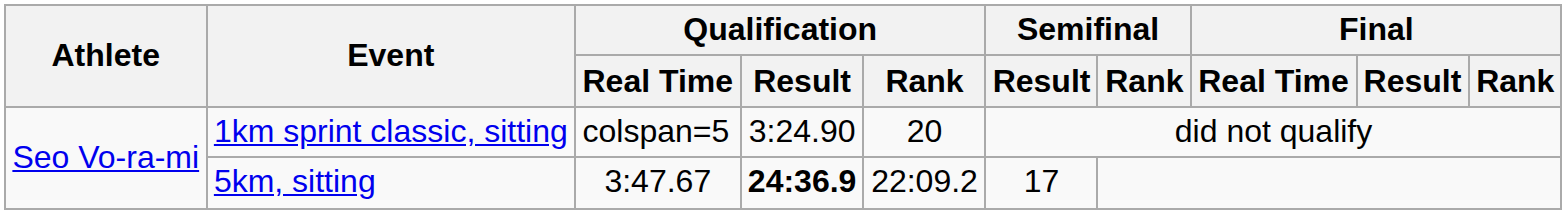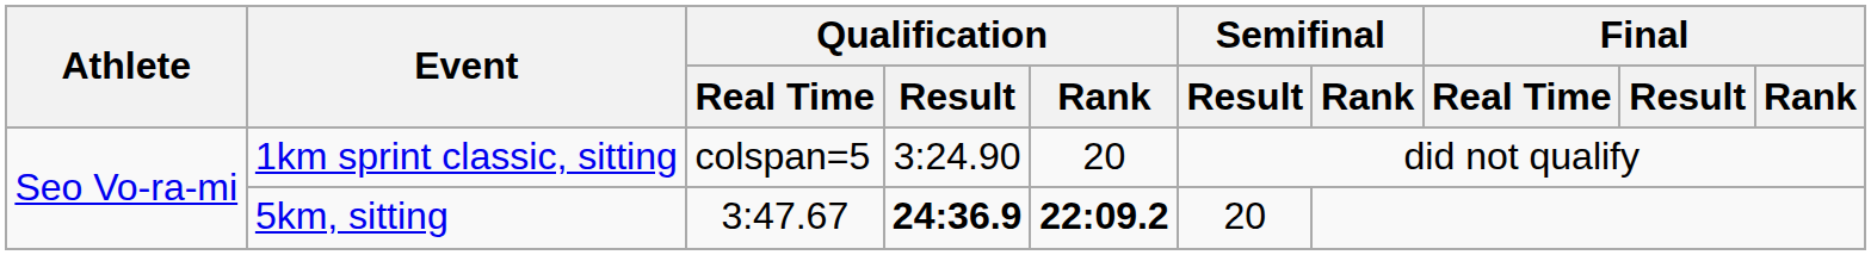5km, sitting | Qualification / Rank: normal -> bold
5km, sitting | Semifinal / Result: 17 -> 20
